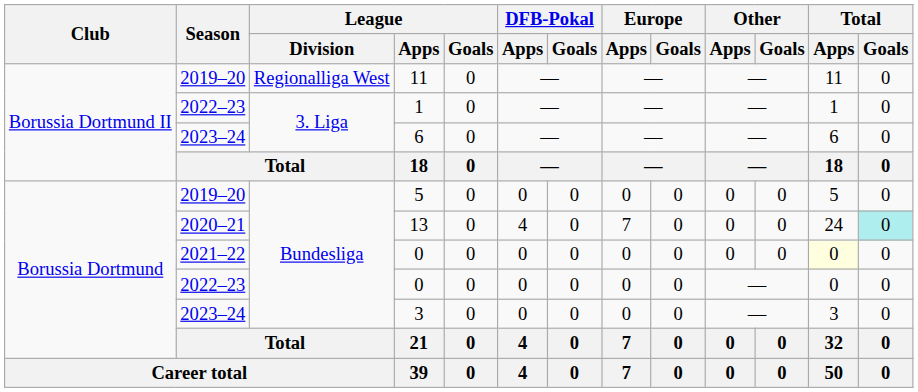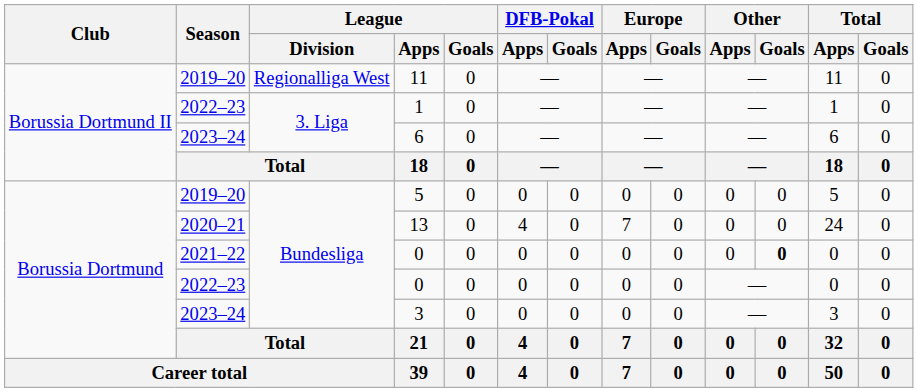13 | Total / Goals: paleturquoise background -> no background
2021–22 / 0 | Other / Goals: normal -> bold
2021–22 / 0 | Total / Apps: lightyellow background -> no background
